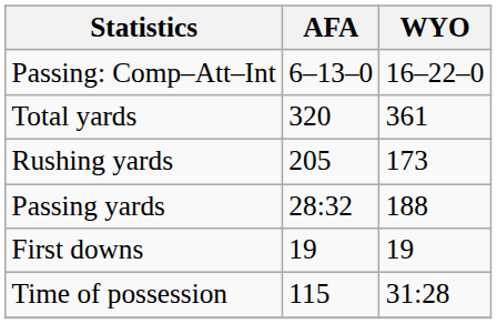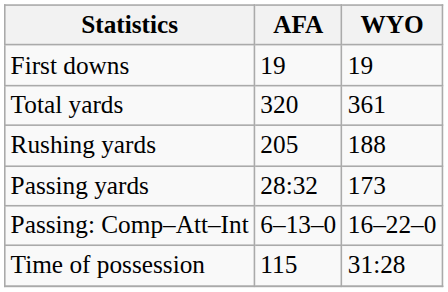rows swapped: First downs <-> Passing: Comp–Att–Int
Rushing yards | WYO: 173 -> 188
Passing yards | WYO: 188 -> 173
